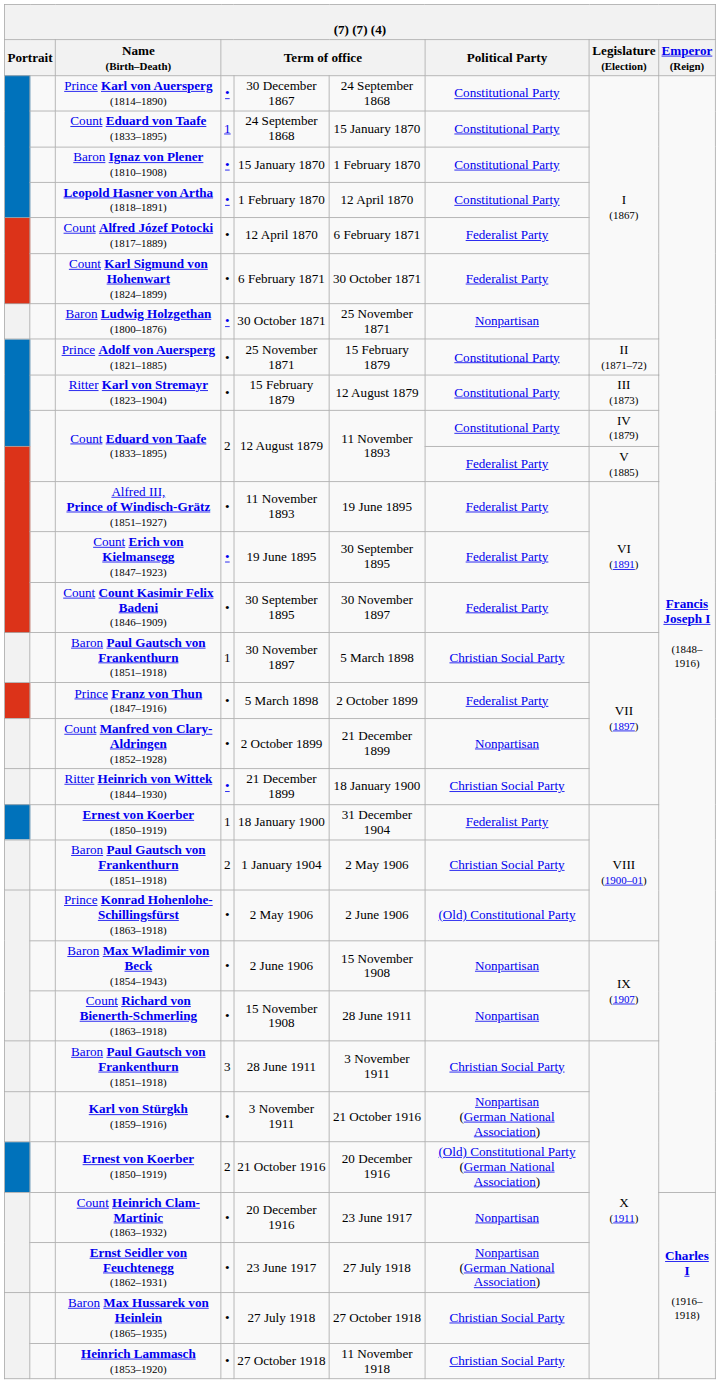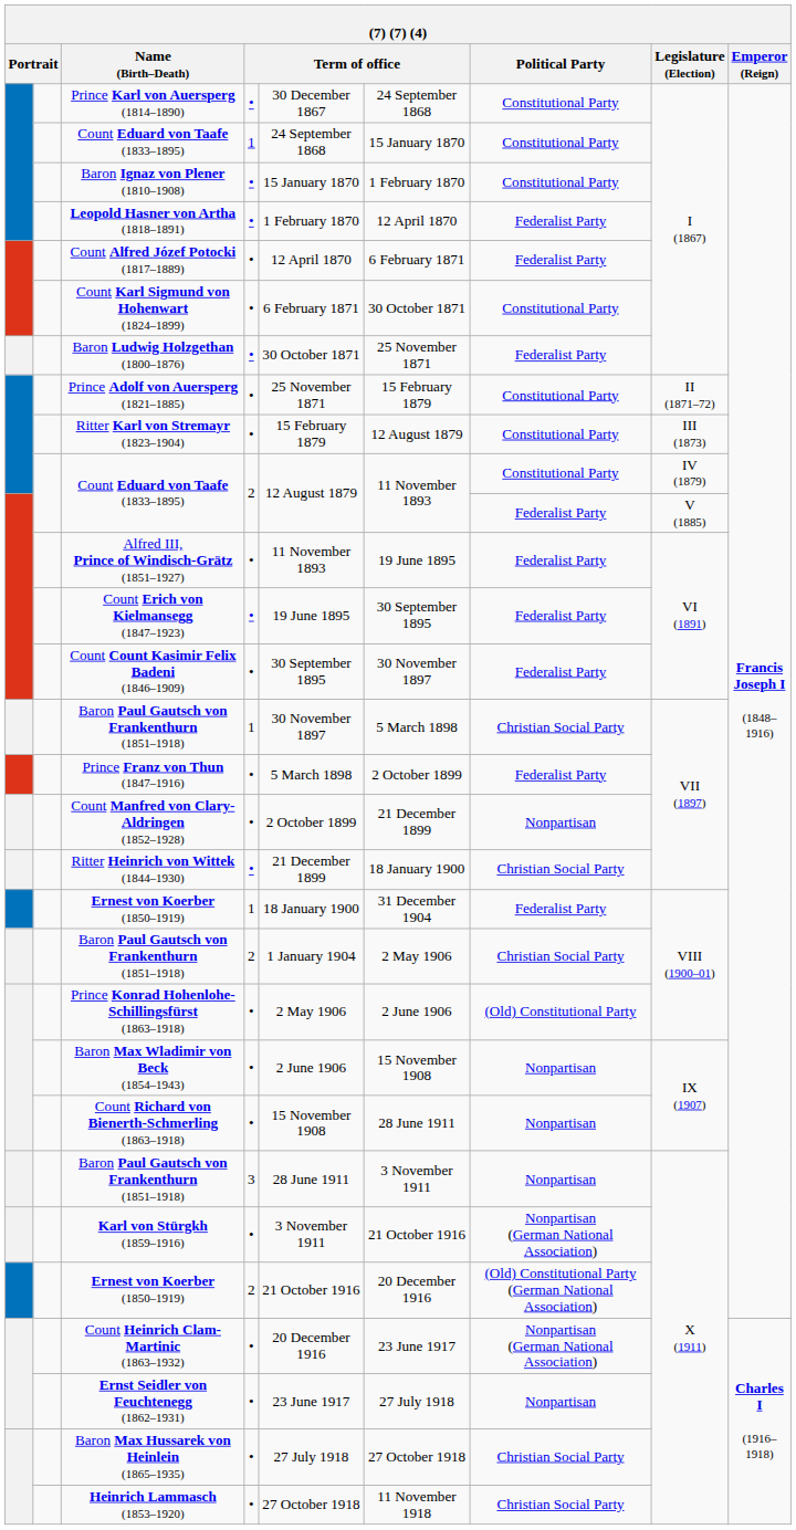Leopold Hasner von Artha (1818–1891) | Political Party: Constitutional Party -> Federalist Party
Count Karl Sigmund von Hohenwart (1824–1899) | Political Party: Federalist Party -> Constitutional Party
Baron Ludwig Holzgethan (1800–1876) | Political Party: Nonpartisan -> Federalist Party
Baron Paul Gautsch von Frankenthurn (1851–1918) / 3 | Political Party: Christian Social Party -> Nonpartisan
Count Heinrich Clam-Martinic (1863–1932) | Political Party: Nonpartisan -> Nonpartisan (German National Association)
Ernst Seidler von Feuchtenegg (1862–1931) | Political Party: Nonpartisan (German National Association) -> Nonpartisan
